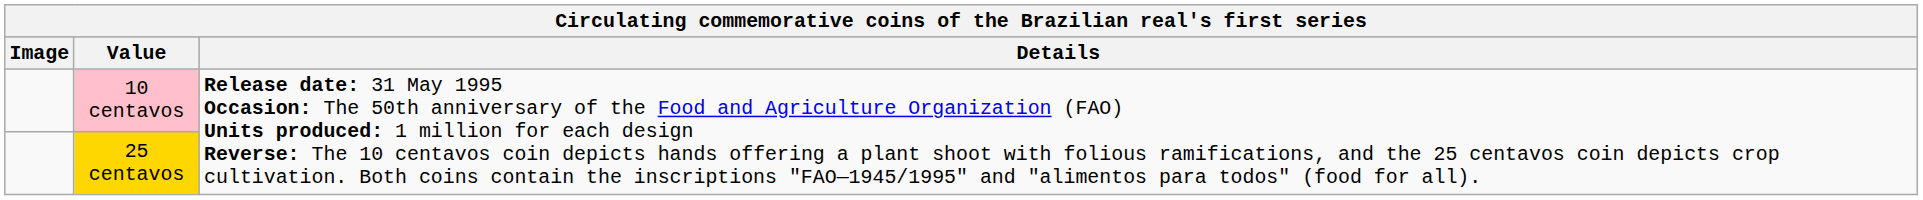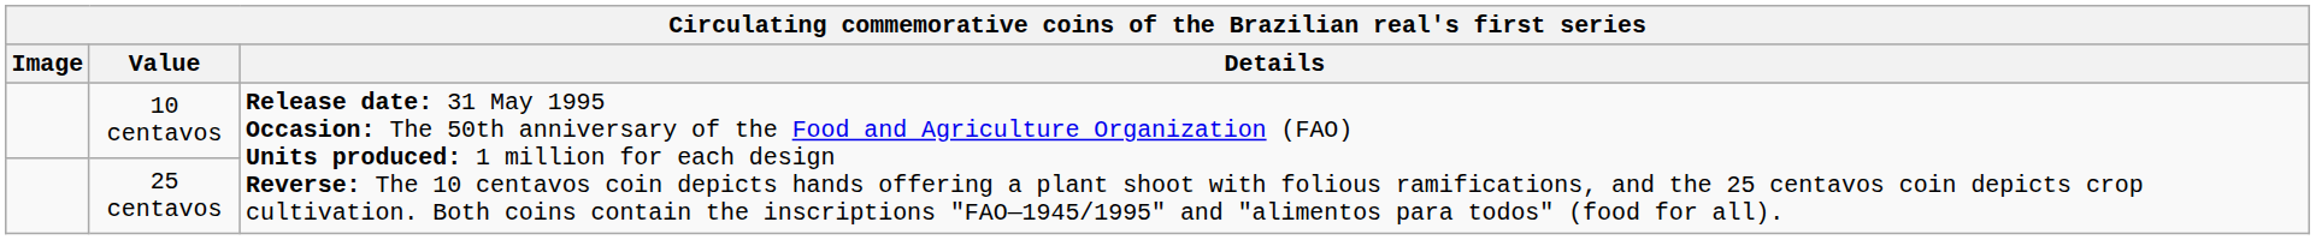row 3 | Value: pink background -> no background
row 4 | Value: gold background -> no background
